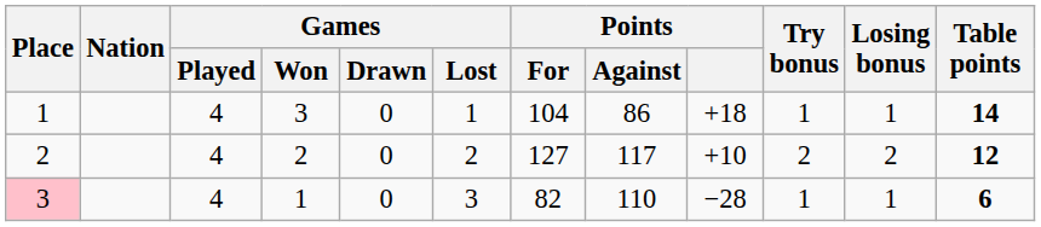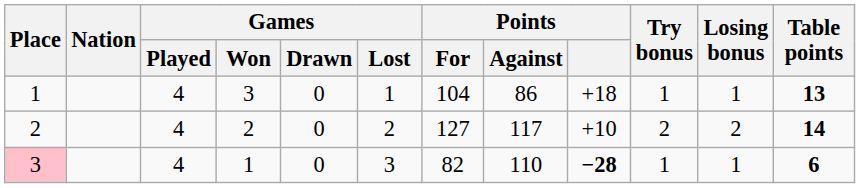row 3 | Table points: 14 -> 13
row 4 | Table points: 12 -> 14
row 5 | Points: normal -> bold
